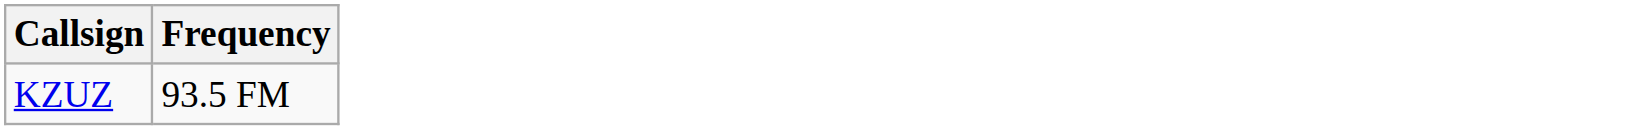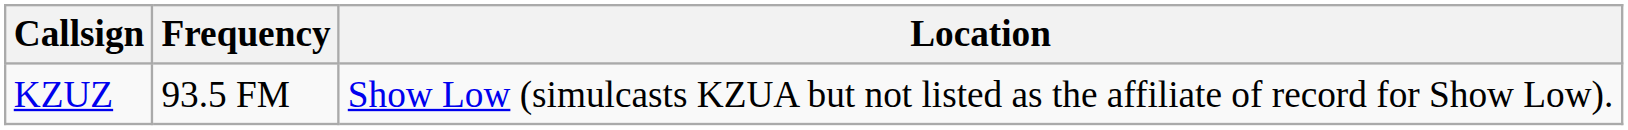+ column: Location | Show Low (simulcasts KZUA but not listed as the affiliate of record for Show Low).
